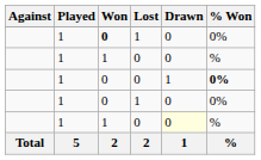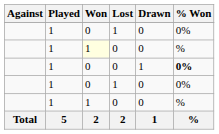row 2 | Won: bold -> normal
row 3 | Won: no background -> lightyellow background
row 6 | Drawn: lightyellow background -> no background
